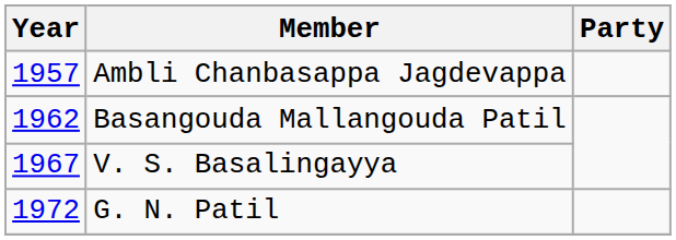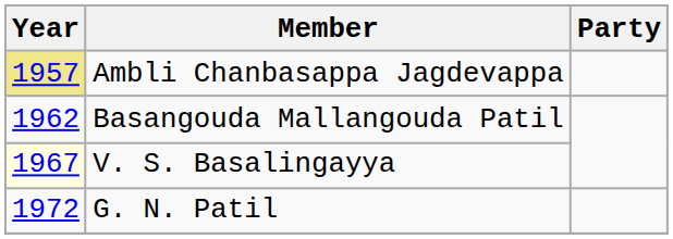Ambli Chanbasappa Jagdevappa | Year: no background -> khaki background
V. S. Basalingayya | Year: no background -> lightyellow background
